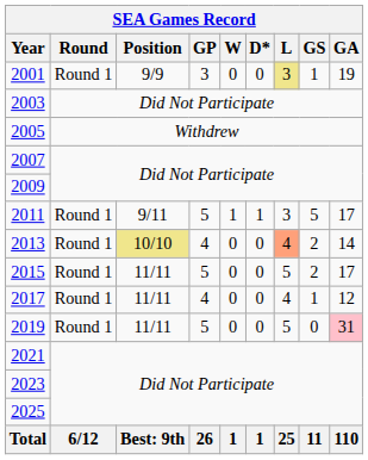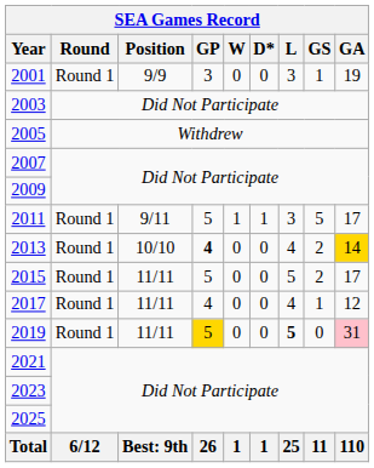2001 | L: khaki background -> no background
2013 | Position: khaki background -> no background
2013 | GP: normal -> bold
2013 | L: lightsalmon background -> no background
2013 | GA: no background -> gold background
2019 | GP: no background -> gold background
2019 | L: normal -> bold
